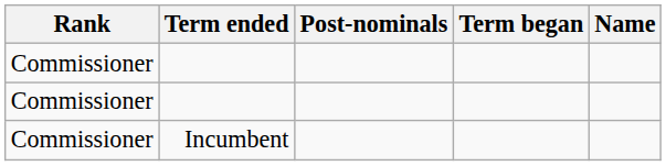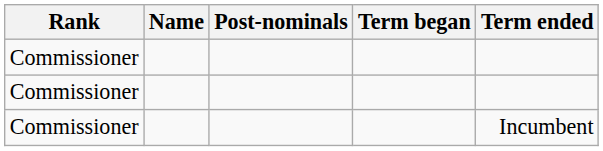columns swapped: Name <-> Term ended
